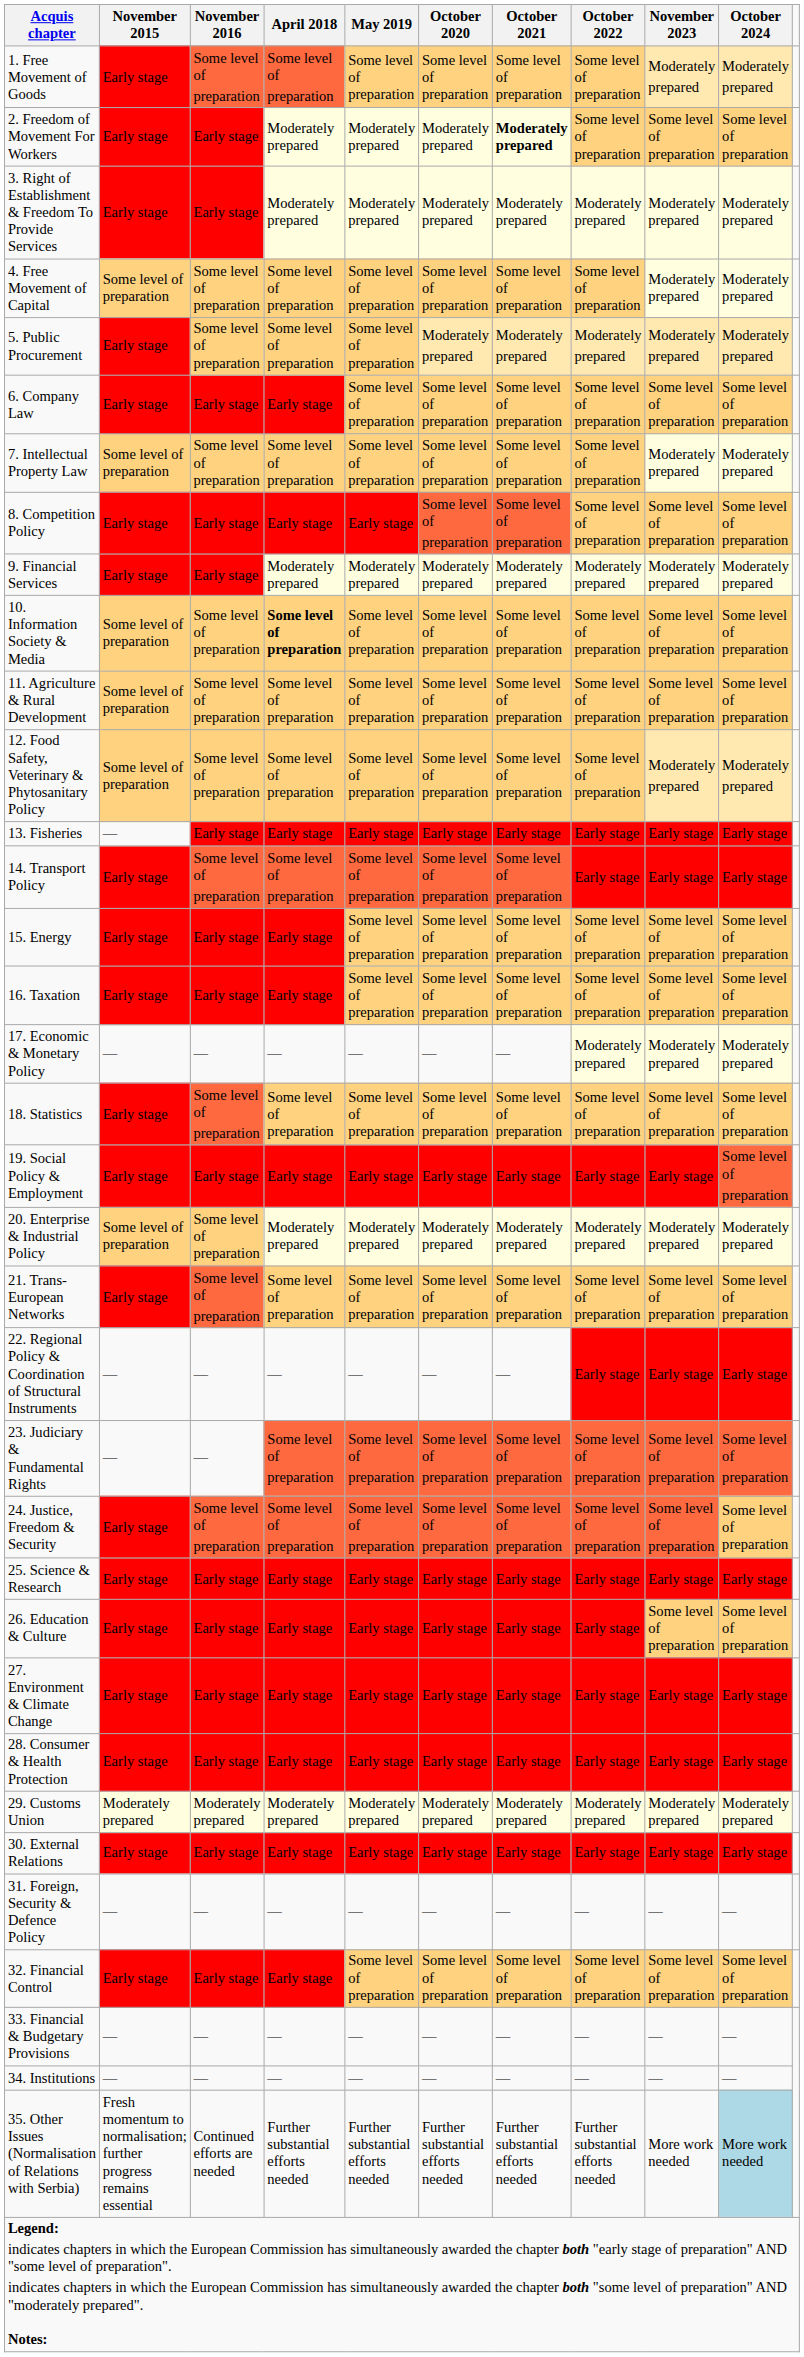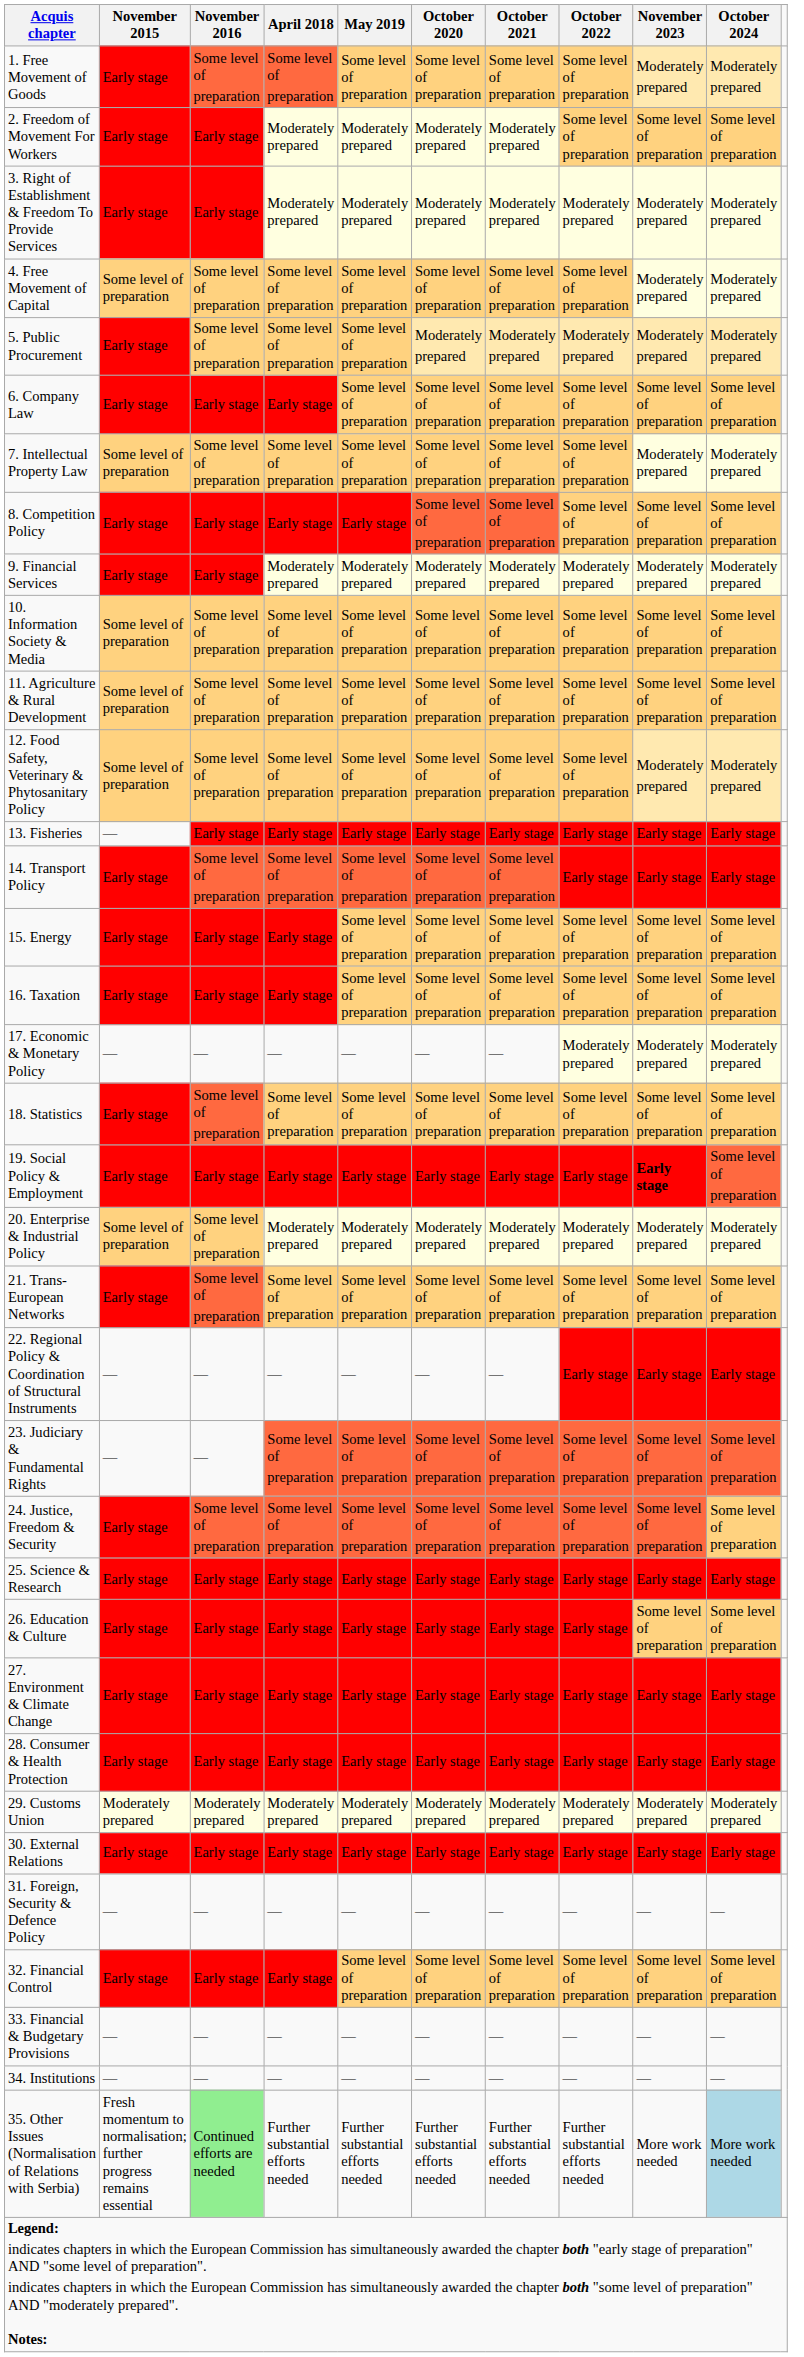2. Freedom of Movement For Workers | October 2021: bold -> normal
10. Information Society & Media | April 2018: bold -> normal
19. Social Policy & Employment | November 2023: normal -> bold
35. Other Issues (Normalisation of Relations with Serbia) | November 2016: no background -> lightgreen background
